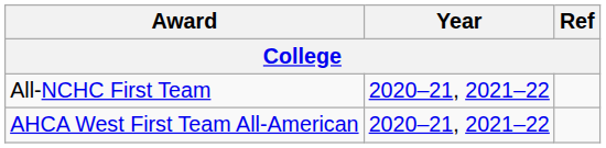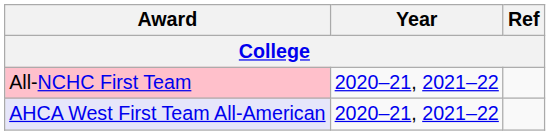row 3 | Award: no background -> pink background
row 4 | Award: no background -> lavender background
